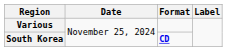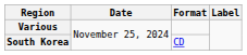South Korea | Format: bold -> normal
